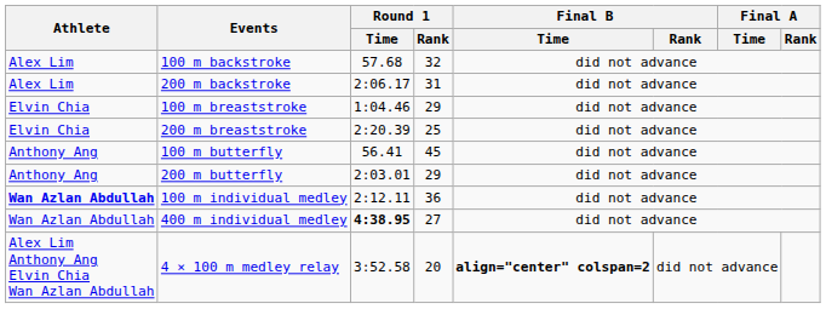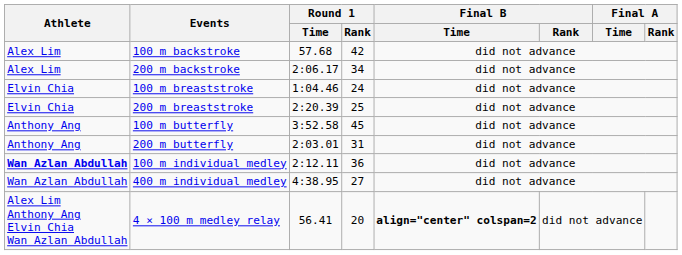100 m backstroke | Round 1 / Rank: 32 -> 42
200 m backstroke | Round 1 / Rank: 31 -> 34
100 m breaststroke | Round 1 / Rank: 29 -> 24
100 m butterfly | Round 1 / Time: 56.41 -> 3:52.58
200 m butterfly | Round 1 / Rank: 29 -> 31
400 m individual medley | Round 1 / Time: bold -> normal
4 × 100 m medley relay | Round 1 / Time: 3:52.58 -> 56.41
